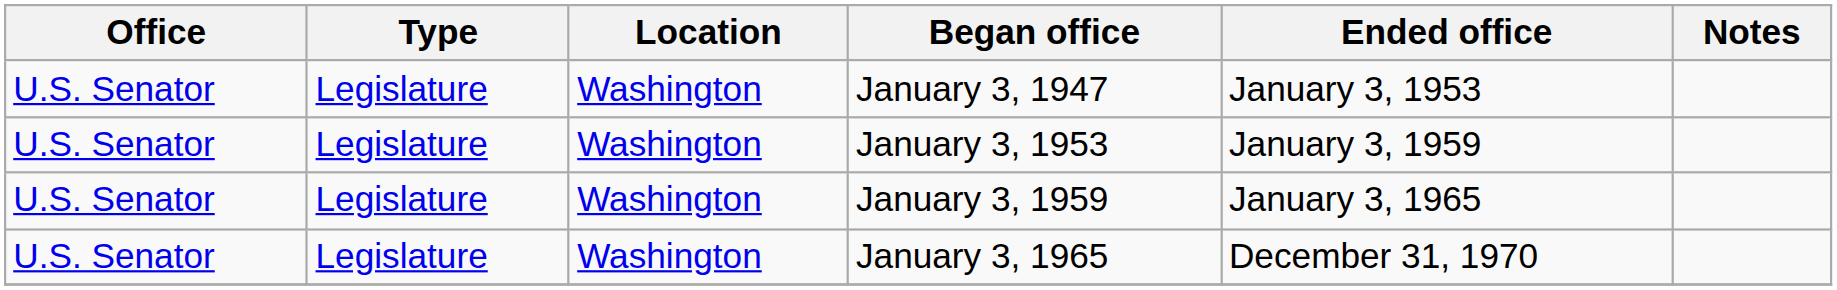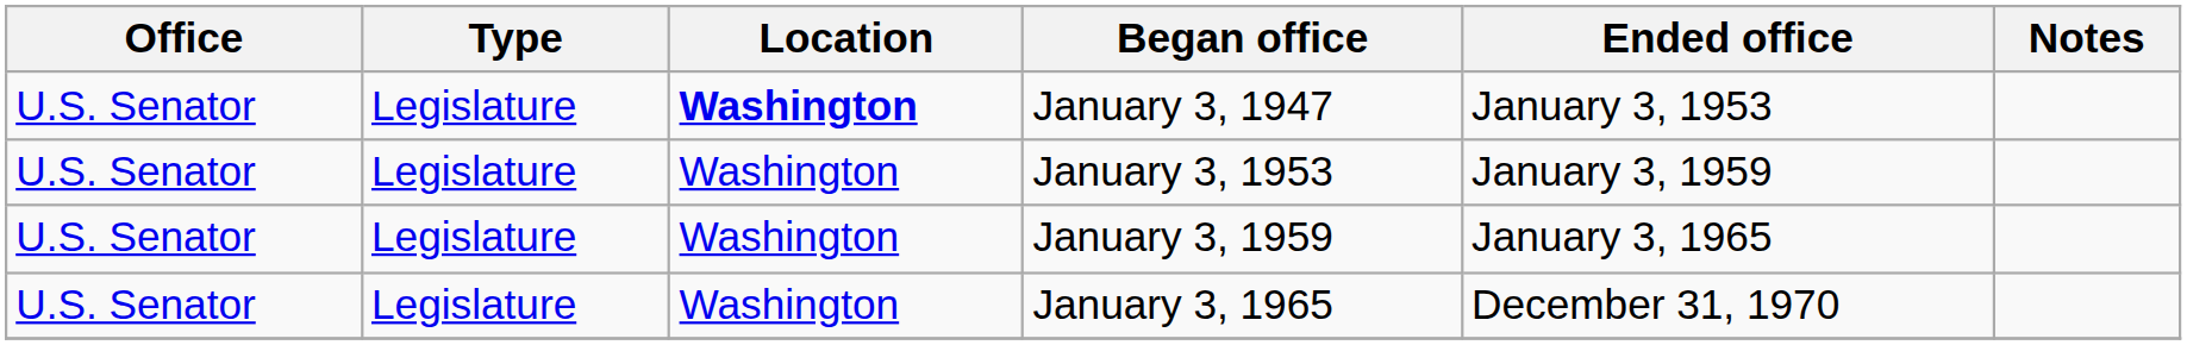January 3, 1947 | Location: normal -> bold
